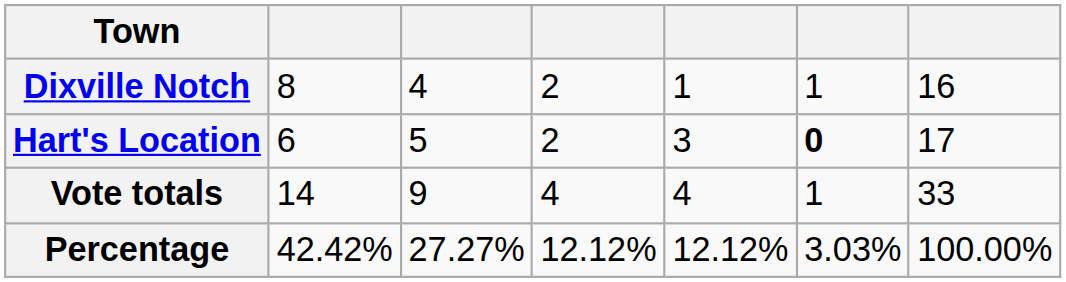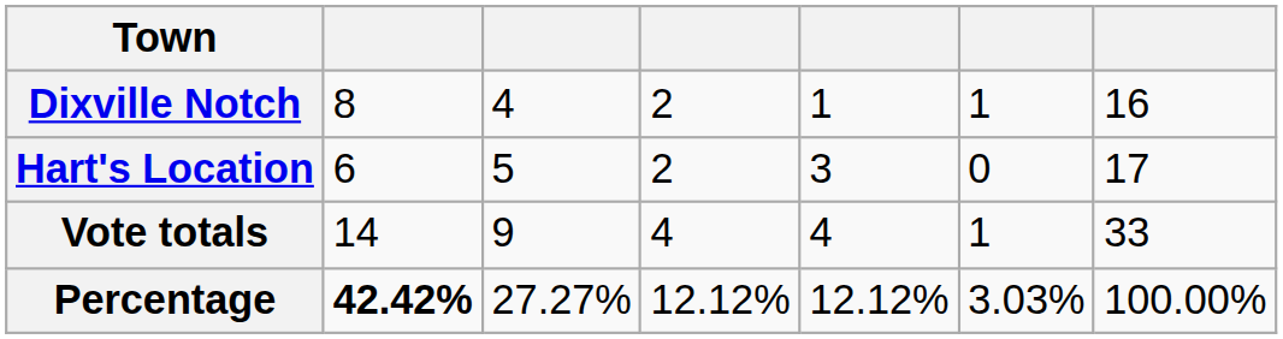Hart's Location | column 6: bold -> normal
Percentage | column 2: normal -> bold
